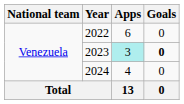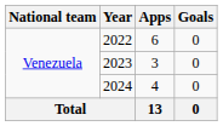2023 | Apps: paleturquoise background -> no background
2023 | Goals: bold -> normal
